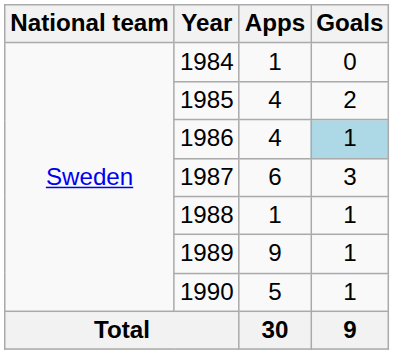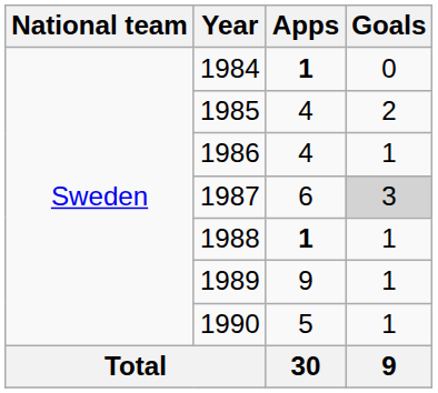1984 | Apps: normal -> bold
1986 | Goals: lightblue background -> no background
1987 | Goals: no background -> lightgrey background
1988 | Apps: normal -> bold
